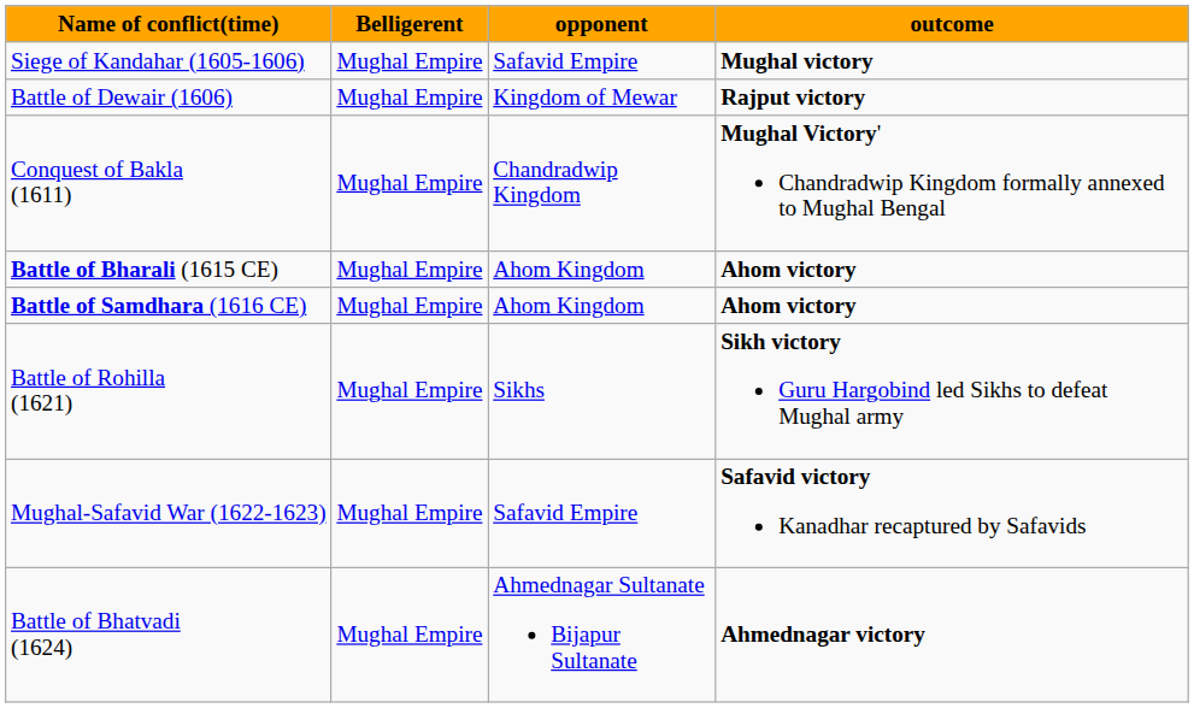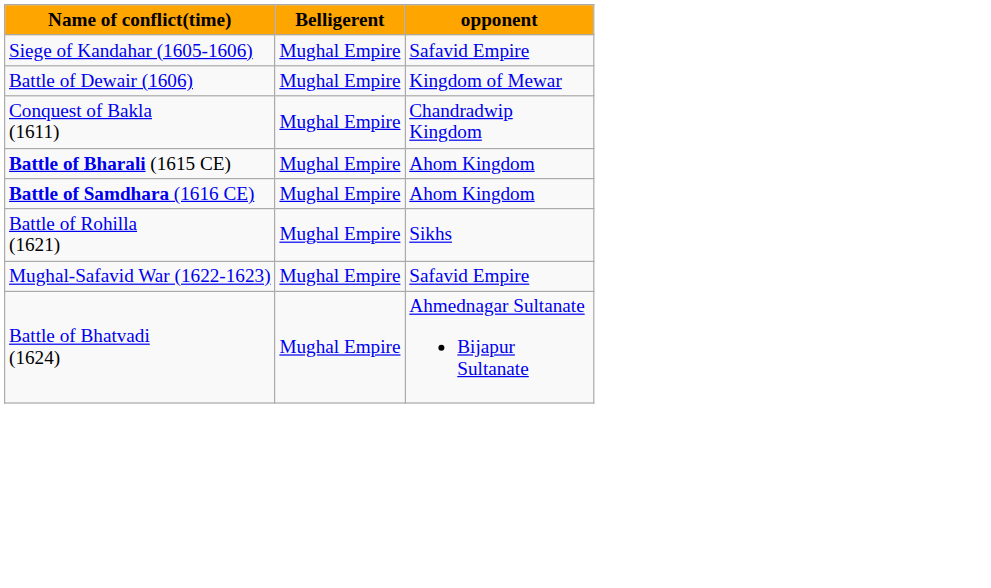- column: outcome | Mughal victory | Rajput victory | Mughal Victory' Chandradwip Kingdom formally annexed to Mughal Bengal | Ahom victory | Ahom victory | Sikh victory Guru Hargobind led Sikhs to defeat Mughal army | Safavid victory Kanadhar recaptured by Safavids | Ahmednagar victory
